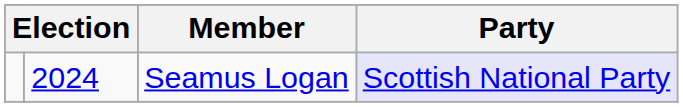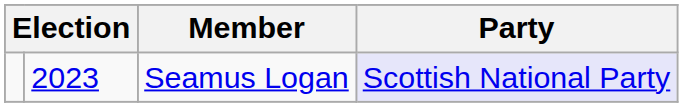Seamus Logan | column 2: 2024 -> 2023
